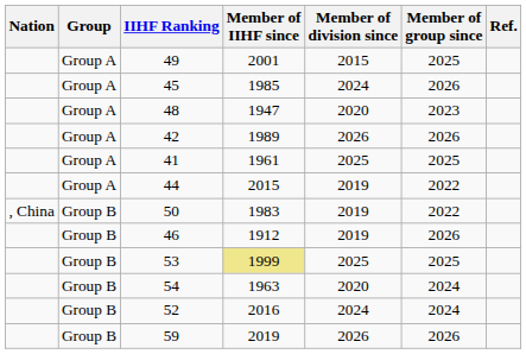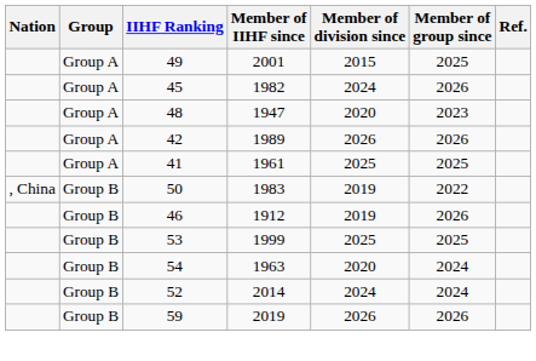45 | Member of IIHF since: 1985 -> 1982
- row: Group A | 44 | 2015 | 2019 | 2022
53 | Member of IIHF since: khaki background -> no background
52 | Member of IIHF since: 2016 -> 2014
